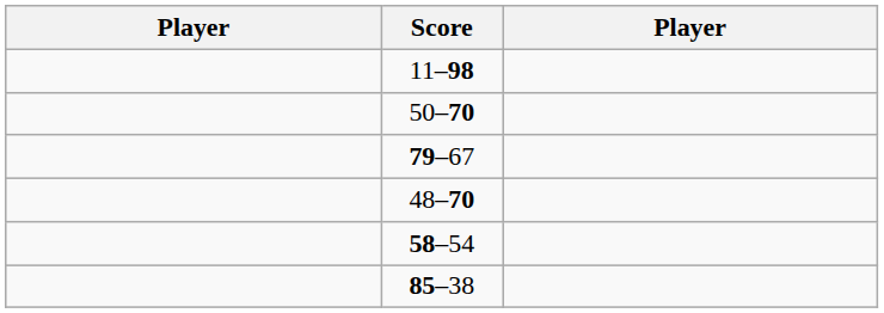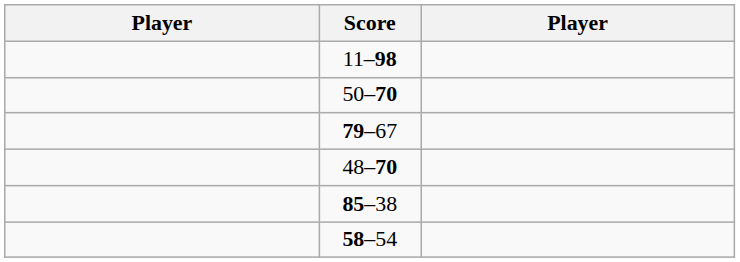rows swapped: 85–38 <-> 58–54
